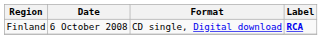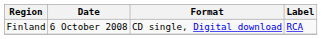Finland | Label: bold -> normal
